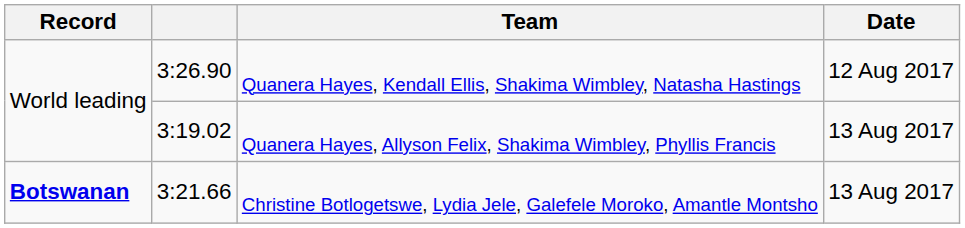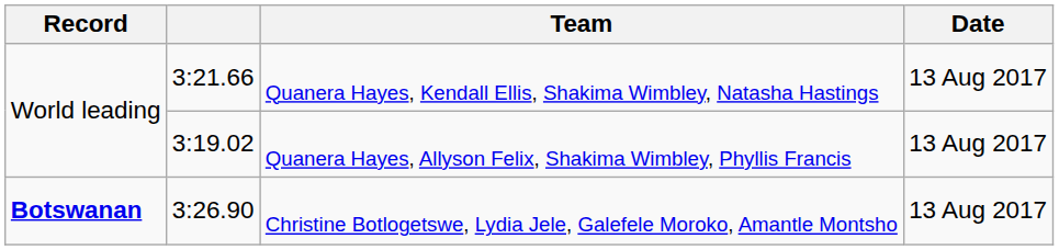row 2 | column 2: 3:26.90 -> 3:21.66
row 2 | Date: 12 Aug 2017 -> 13 Aug 2017
row 4 | column 2: 3:21.66 -> 3:26.90
